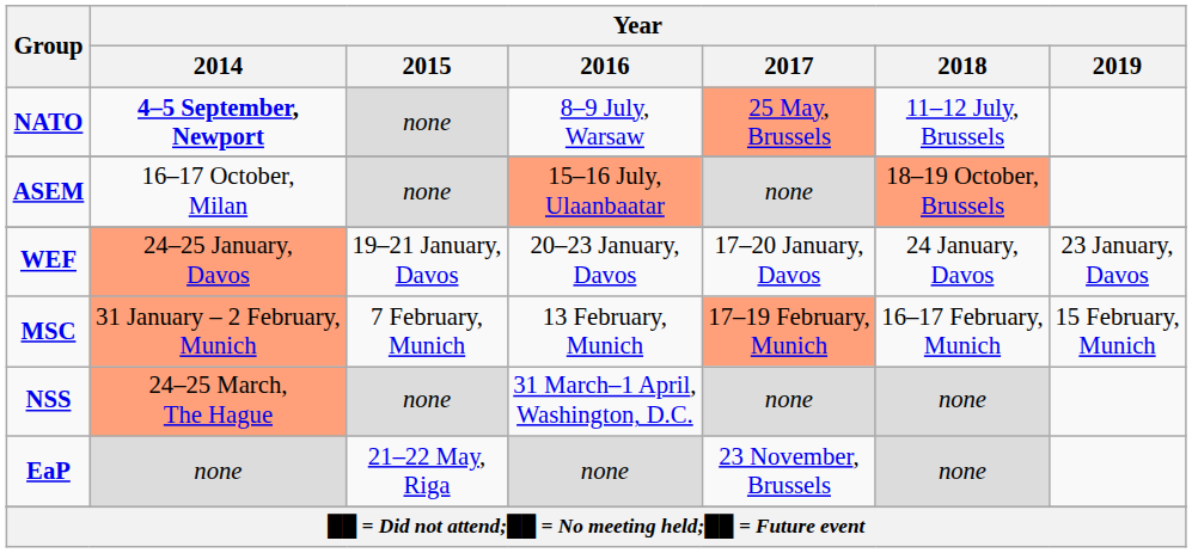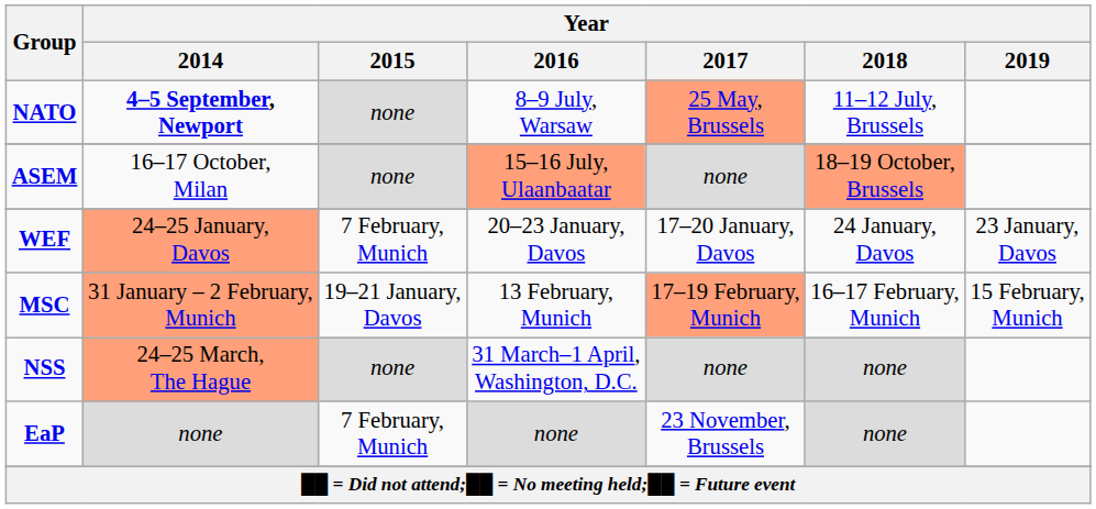WEF | Year / 2015: 19–21 January, Davos -> 7 February, Munich
MSC | Year / 2015: 7 February, Munich -> 19–21 January, Davos
EaP | Year / 2015: 21–22 May, Riga -> 7 February, Munich
